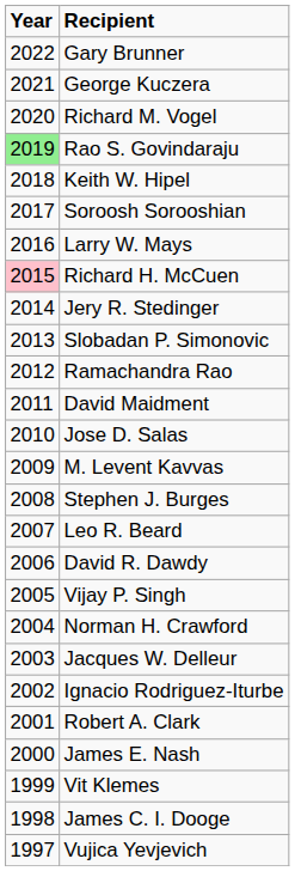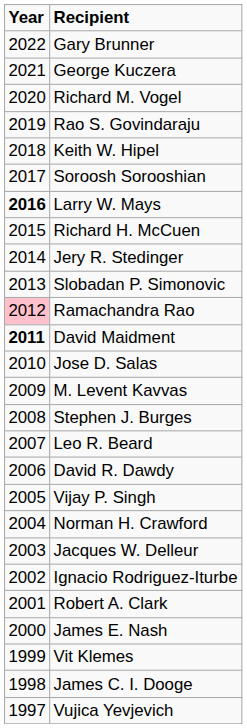Rao S. Govindaraju | Year: lightgreen background -> no background
Larry W. Mays | Year: normal -> bold
Richard H. McCuen | Year: pink background -> no background
Ramachandra Rao | Year: no background -> pink background
David Maidment | Year: normal -> bold
